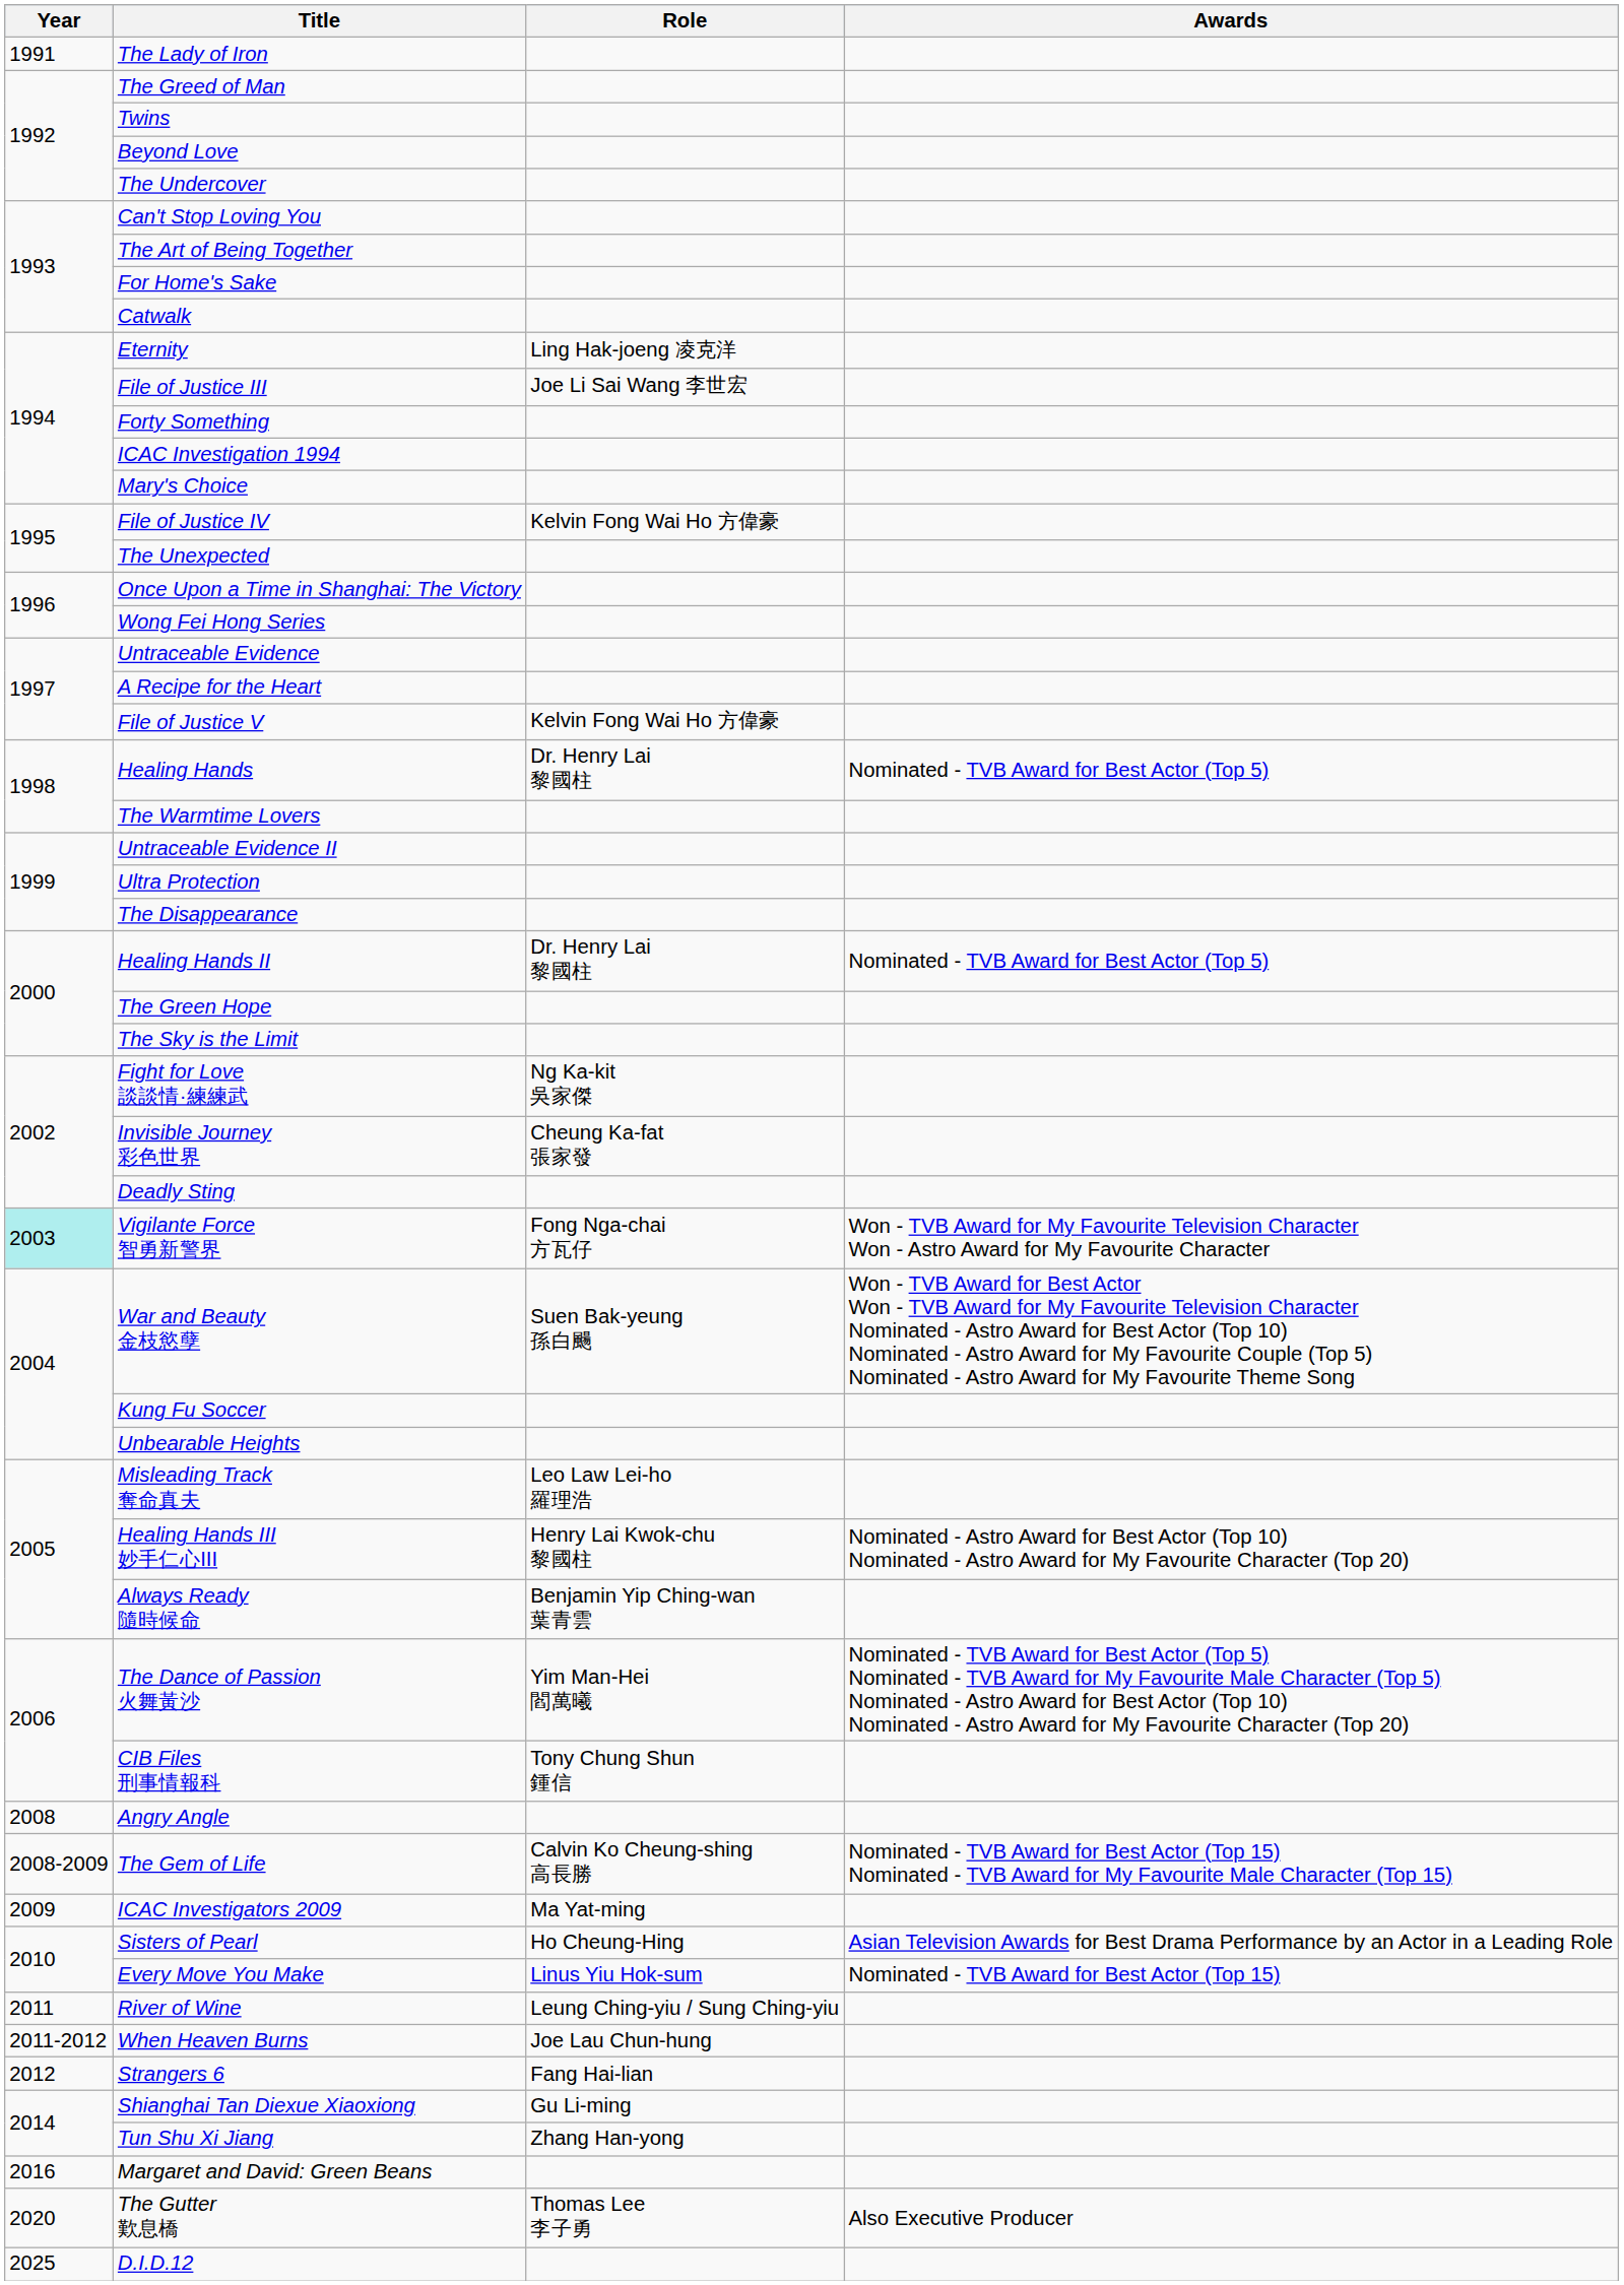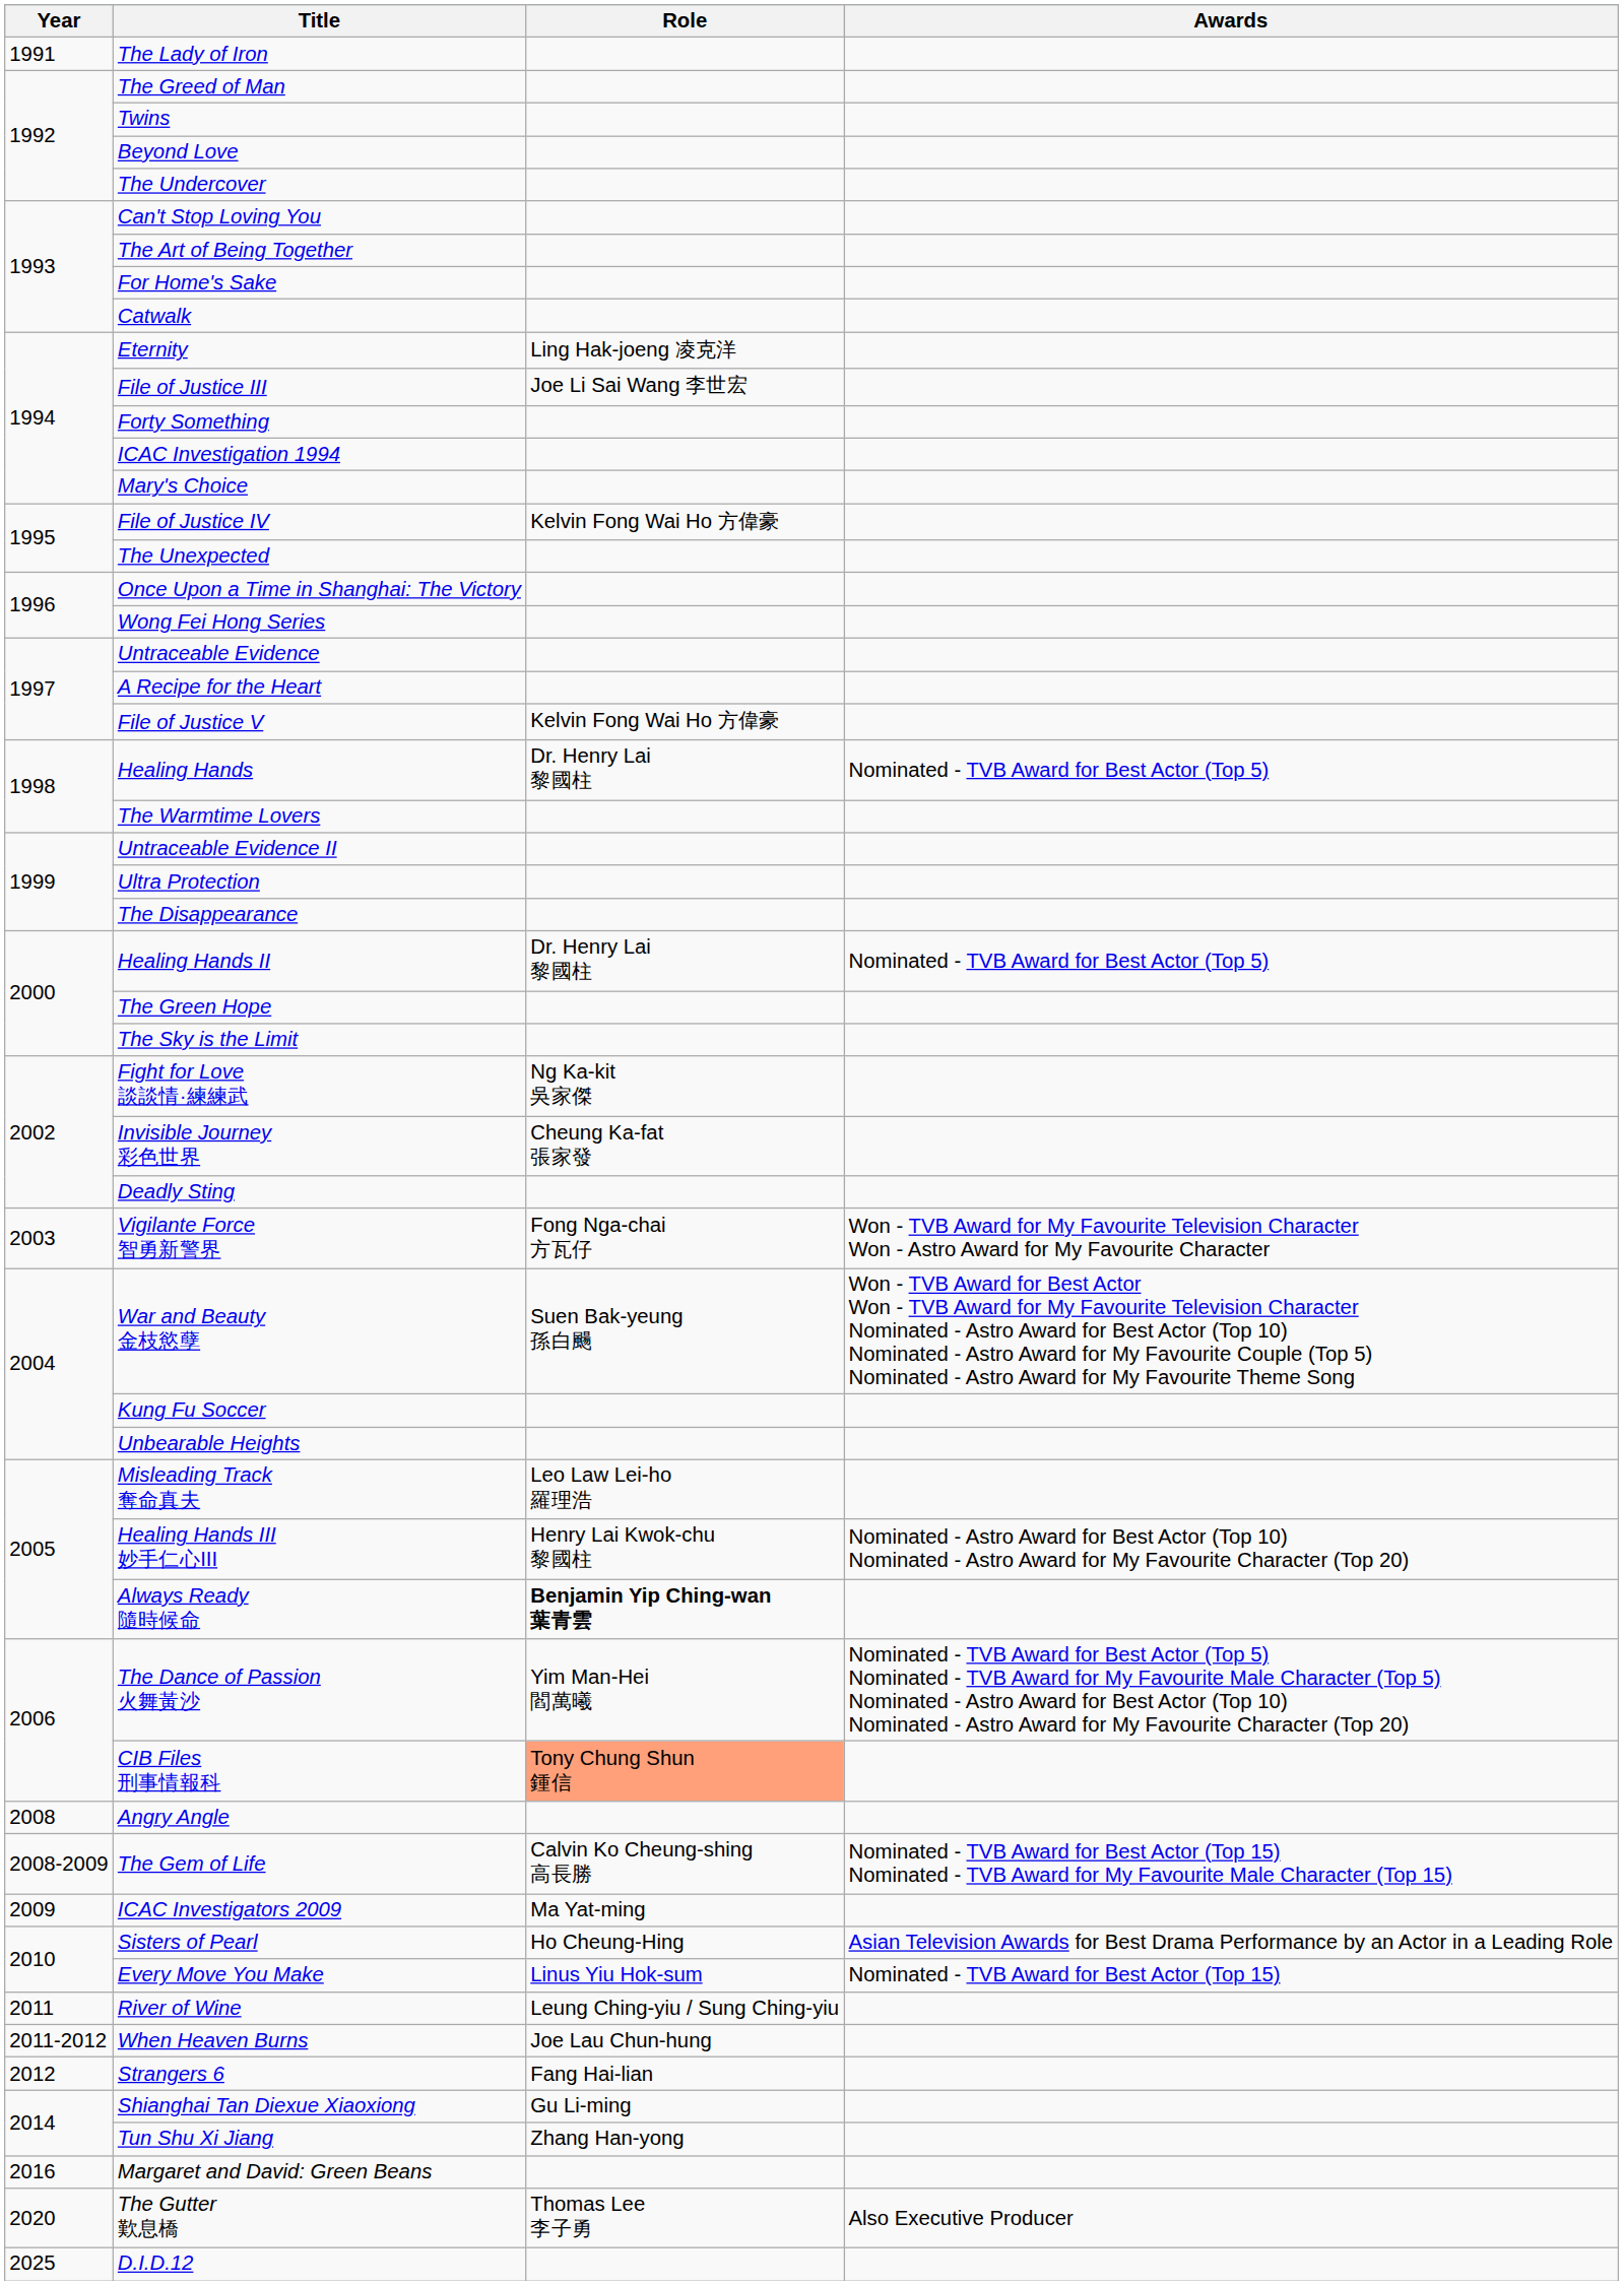Vigilante Force 智勇新警界 | Year: paleturquoise background -> no background
Always Ready 隨時候命 | Role: normal -> bold
CIB Files 刑事情報科 | Role: no background -> lightsalmon background
